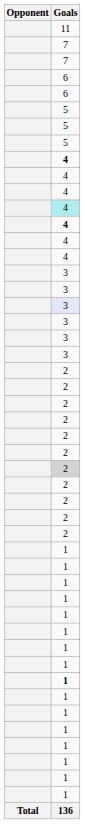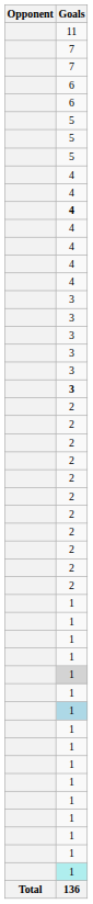row 10 | Goals: bold -> normal
row 12 | Goals: normal -> bold
row 13 | Goals: paleturquoise background -> no background
row 14 | Goals: bold -> normal
row 19 | Goals: lavender background -> no background
row 22 | Goals: normal -> bold
row 29 | Goals: lightgrey background -> no background
row 38 | Goals: no background -> lightgrey background
row 40 | Goals: no background -> lightblue background
row 42 | Goals: bold -> normal
row 49 | Goals: no background -> paleturquoise background
